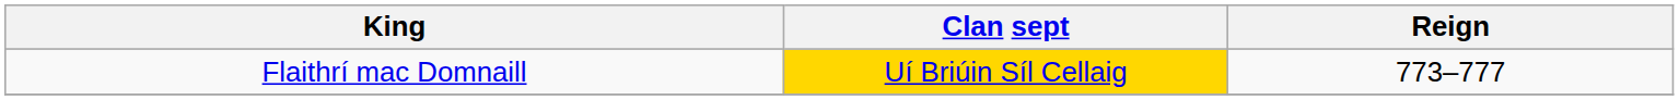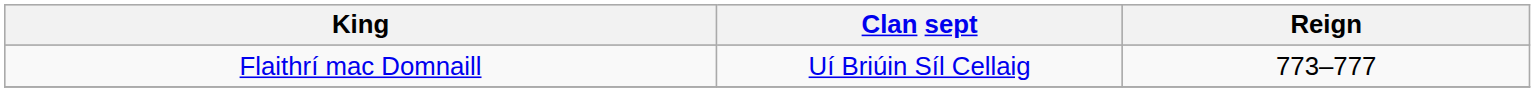Flaithrí mac Domnaill | Clan sept: gold background -> no background
